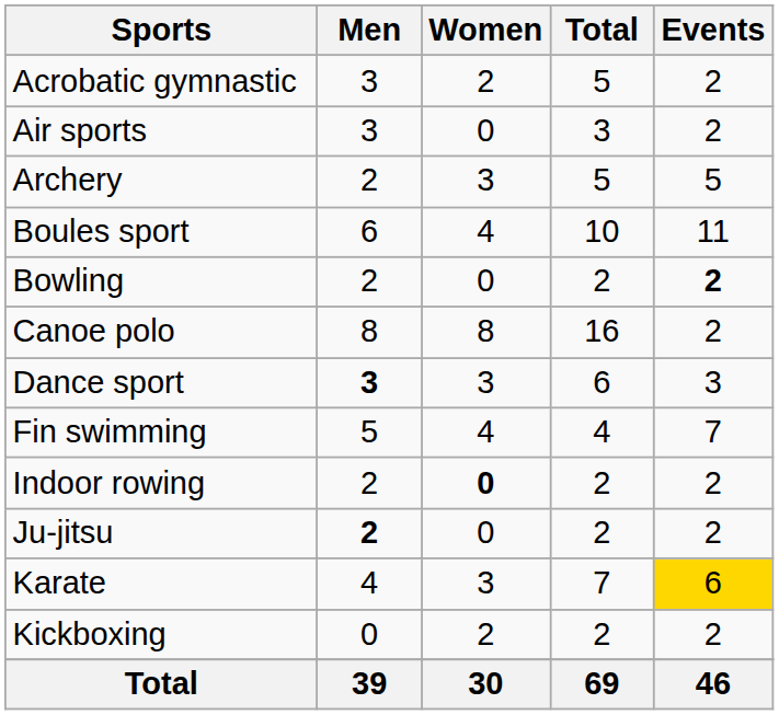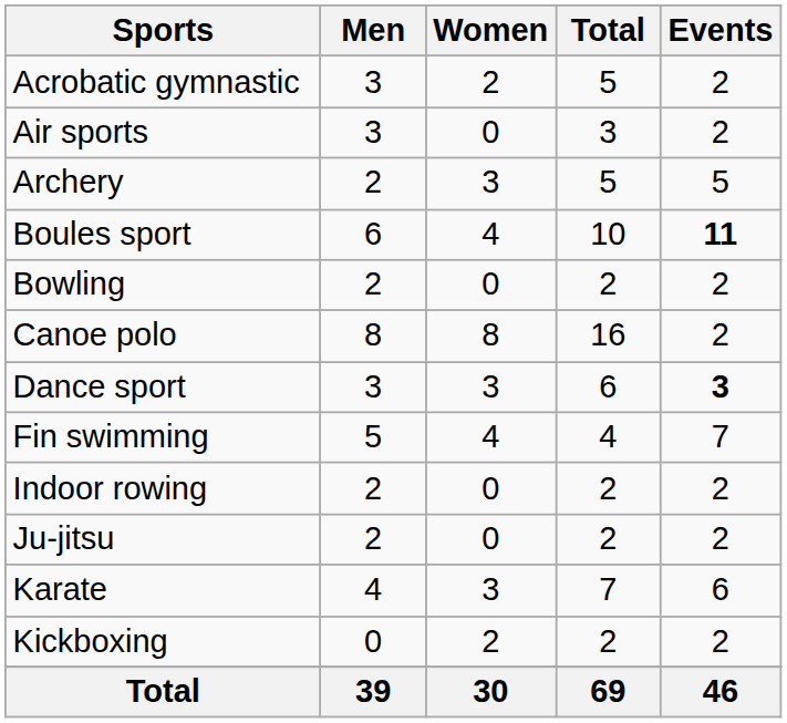Boules sport | Events: normal -> bold
Bowling | Events: bold -> normal
Dance sport | Men: bold -> normal
Dance sport | Events: normal -> bold
Indoor rowing | Women: bold -> normal
Ju-jitsu | Men: bold -> normal
Karate | Events: gold background -> no background
